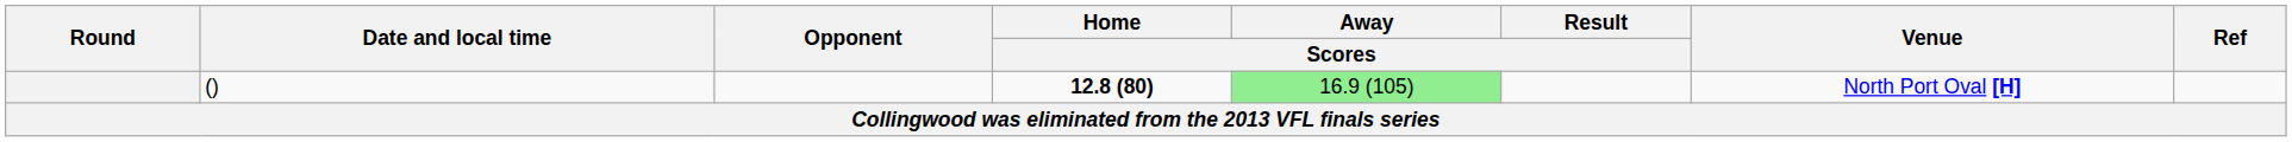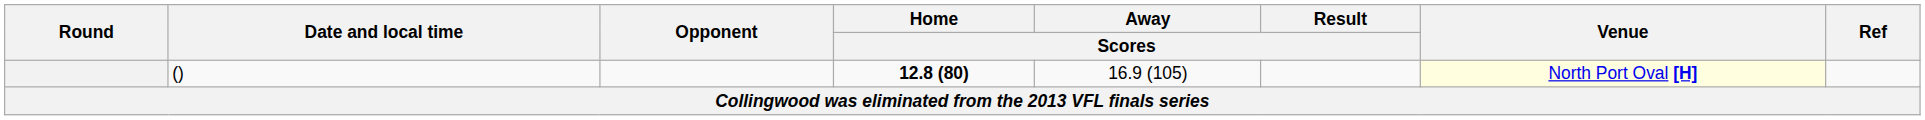row 3 | Away / Scores: lightgreen background -> no background
row 3 | Venue: no background -> lightyellow background
